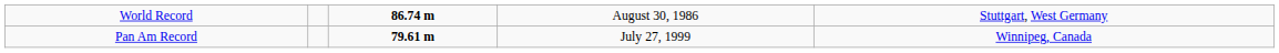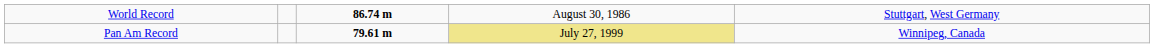Pan Am Record | column 4: no background -> khaki background
